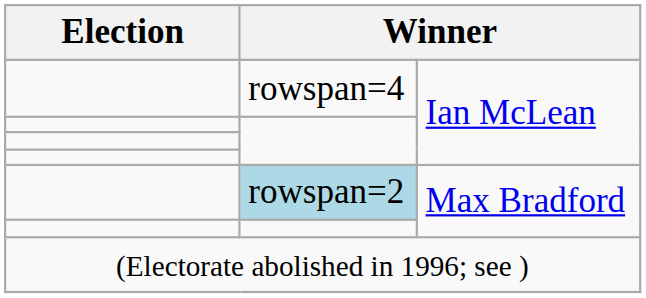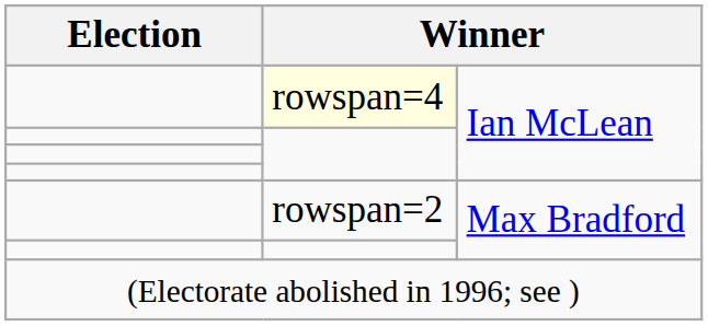rowspan=4 | column 2: no background -> lightyellow background
rowspan=2 | column 2: lightblue background -> no background
